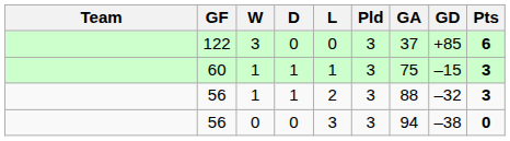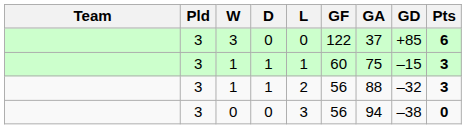columns swapped: Pld <-> GF
